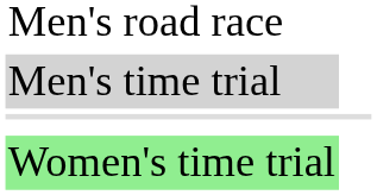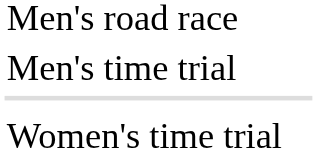Men's time trial | column 1: lightgrey background -> no background
Women's time trial | column 1: lightgreen background -> no background
